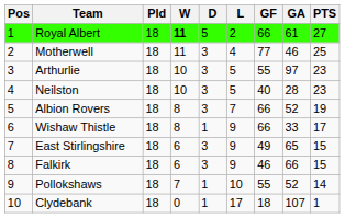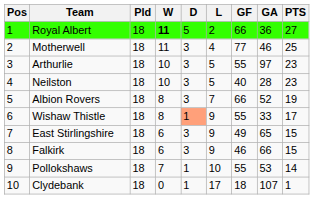Royal Albert | GA: 61 -> 36
Wishaw Thistle | D: no background -> lightsalmon background
Wishaw Thistle | GF: 66 -> 55
Pollokshaws | GA: 52 -> 53
